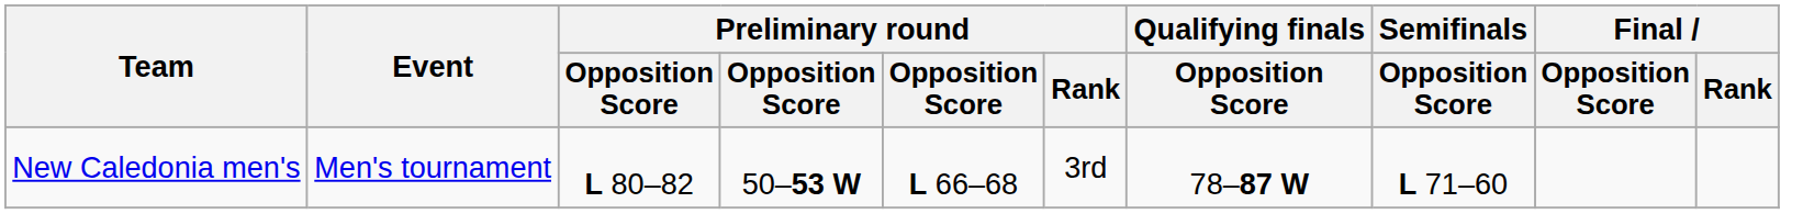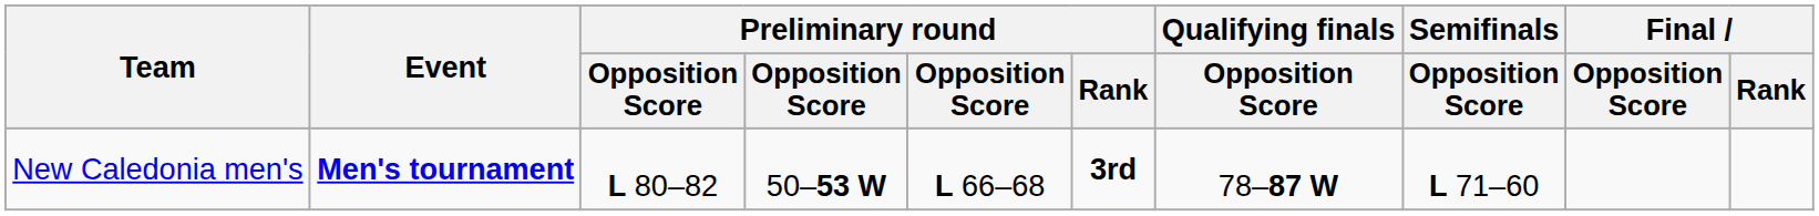New Caledonia men's | Event: normal -> bold
New Caledonia men's | Preliminary round / Rank: normal -> bold
